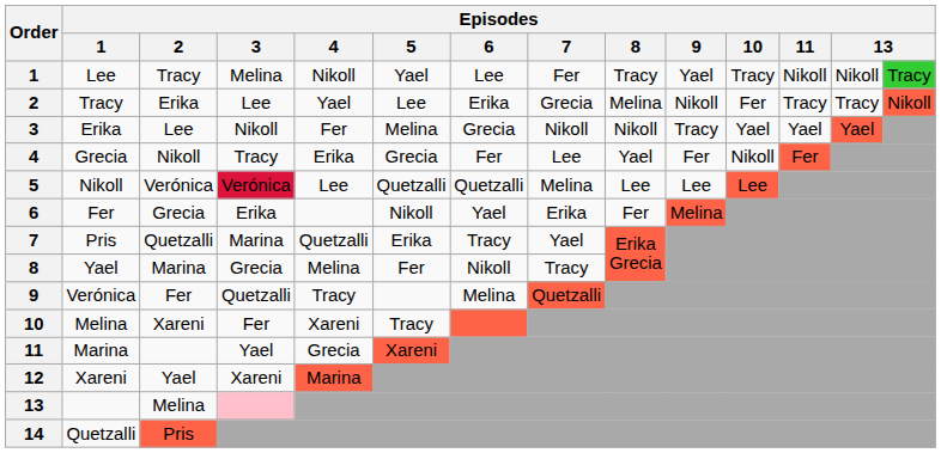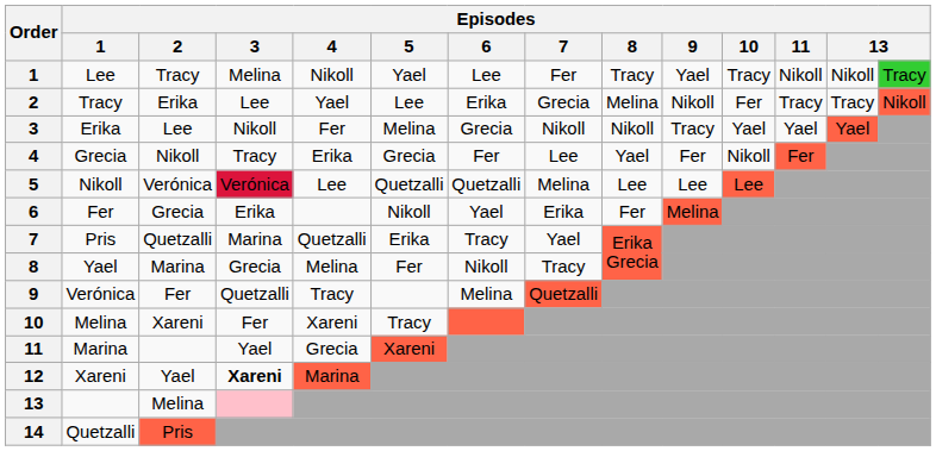12 | Episodes / 3: normal -> bold
